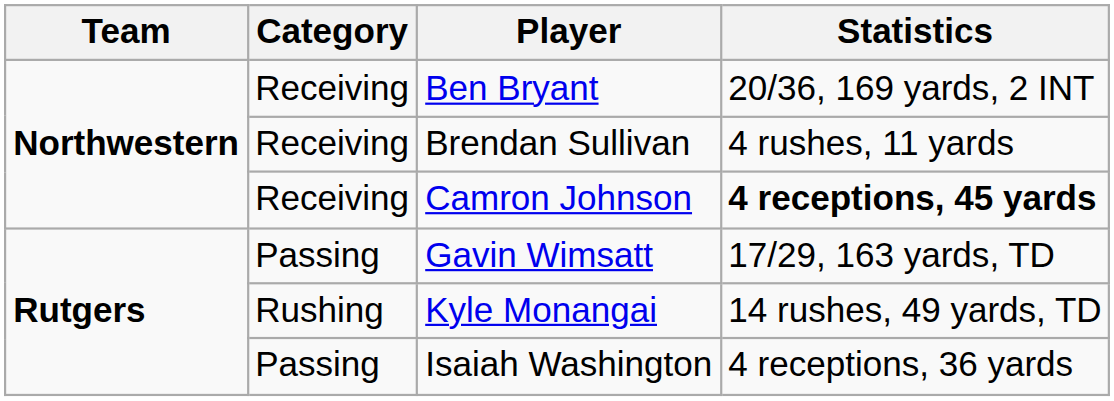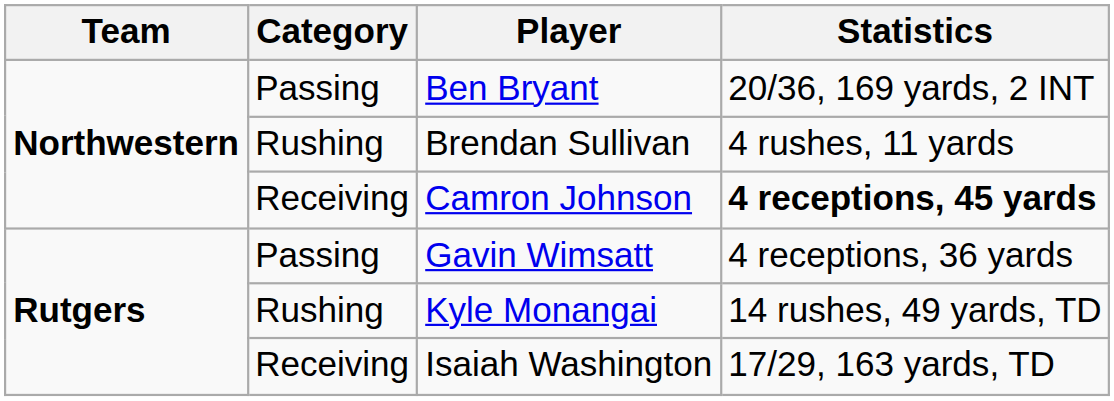Ben Bryant | Category: Receiving -> Passing
Brendan Sullivan | Category: Receiving -> Rushing
Gavin Wimsatt | Statistics: 17/29, 163 yards, TD -> 4 receptions, 36 yards
Isaiah Washington | Category: Passing -> Receiving
Isaiah Washington | Statistics: 4 receptions, 36 yards -> 17/29, 163 yards, TD
